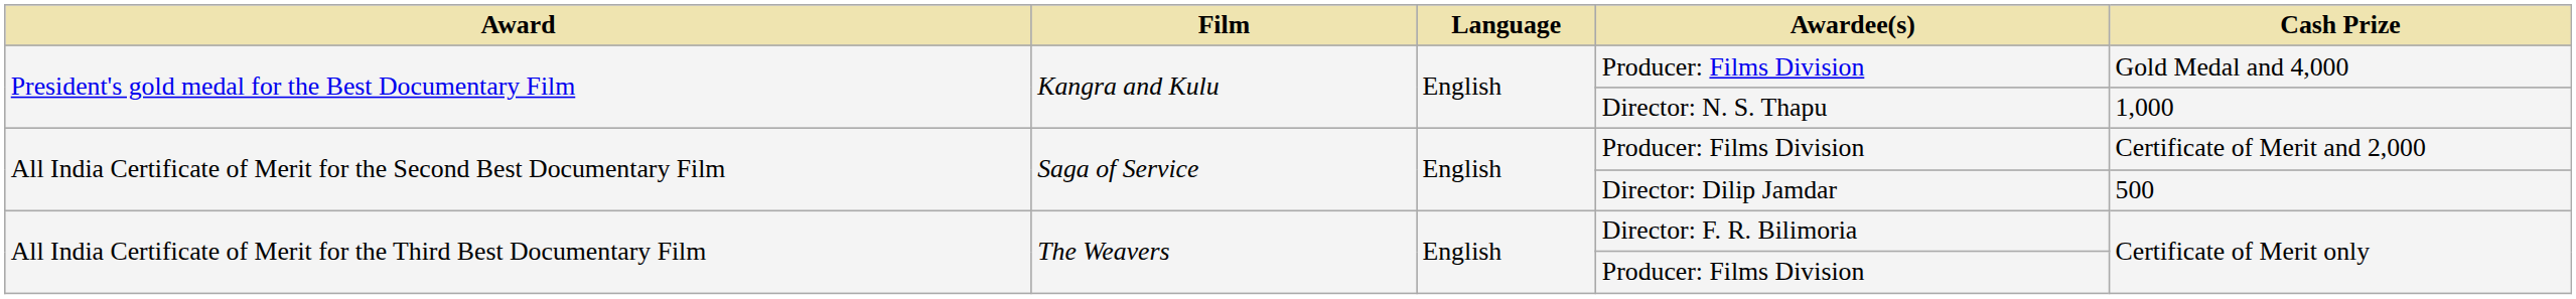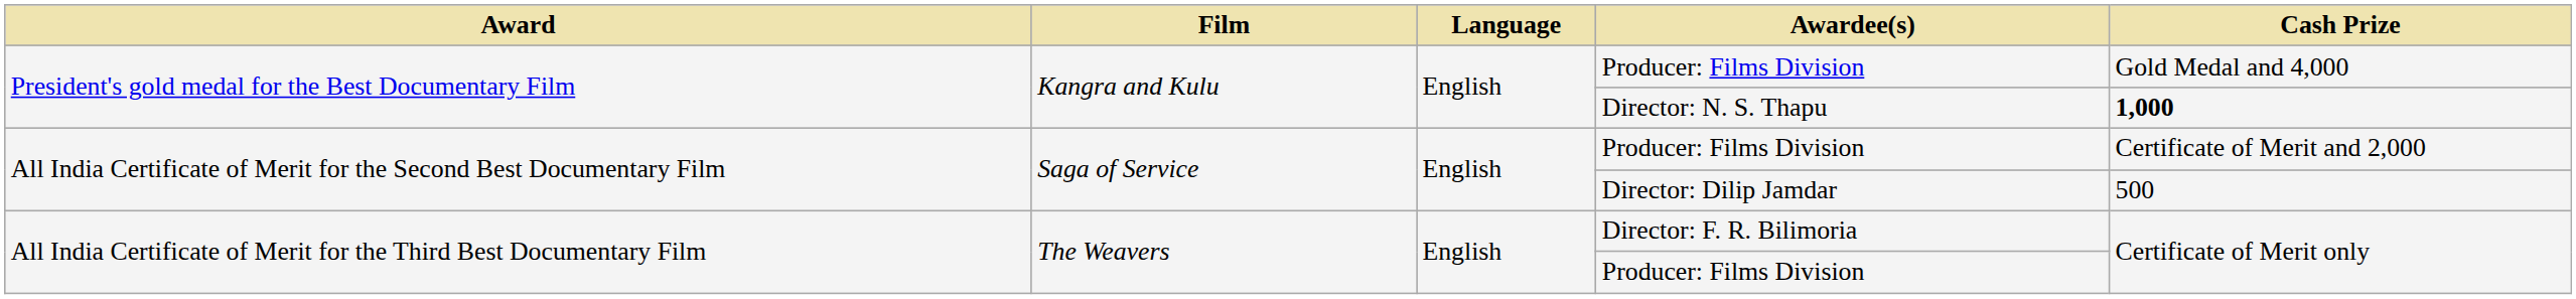Director: N. S. Thapu | Cash Prize: normal -> bold
